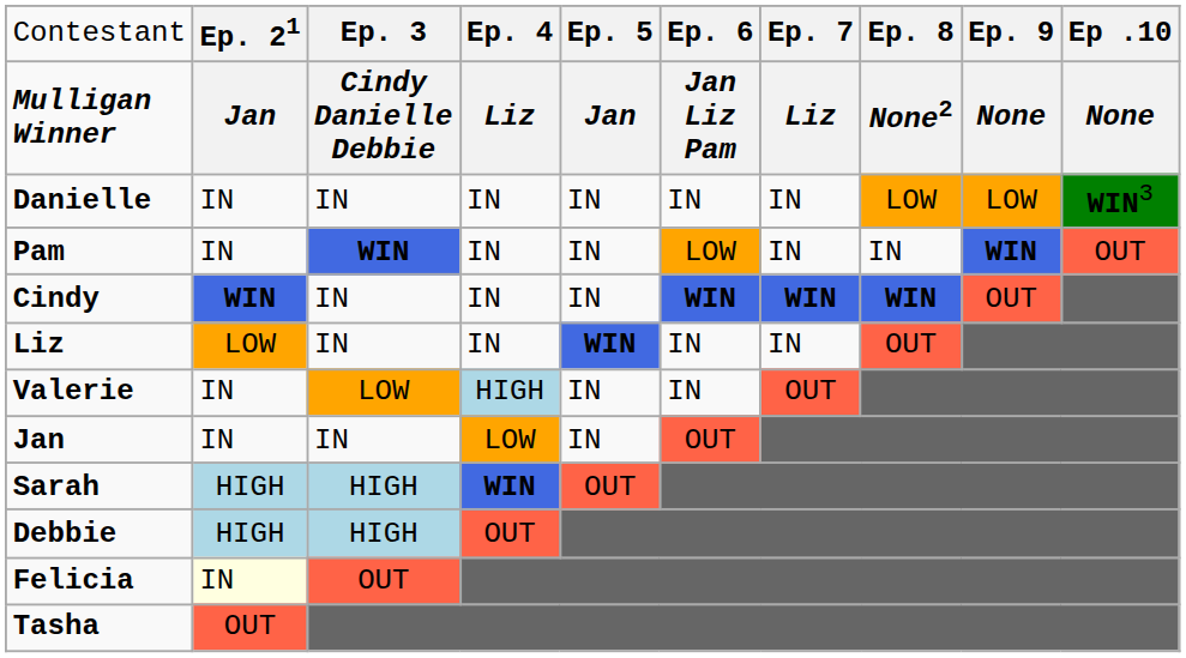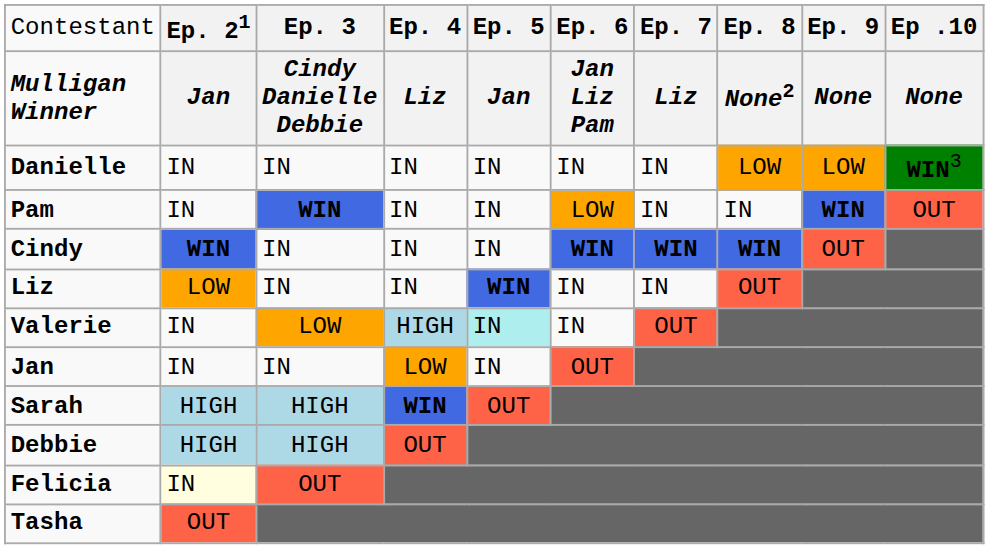Valerie | column 5: no background -> paleturquoise background
